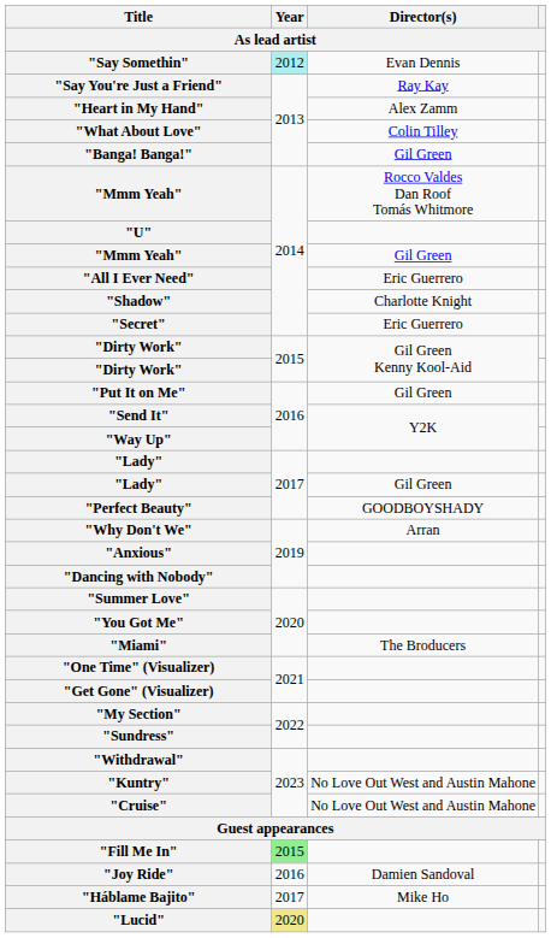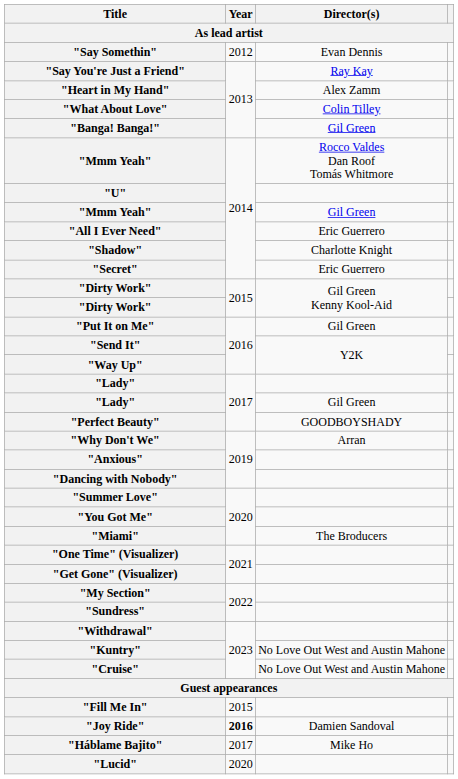"Say Somethin" | Year: paleturquoise background -> no background
"Fill Me In" | Year: lightgreen background -> no background
"Joy Ride" | Year: normal -> bold
"Lucid" | Year: khaki background -> no background
